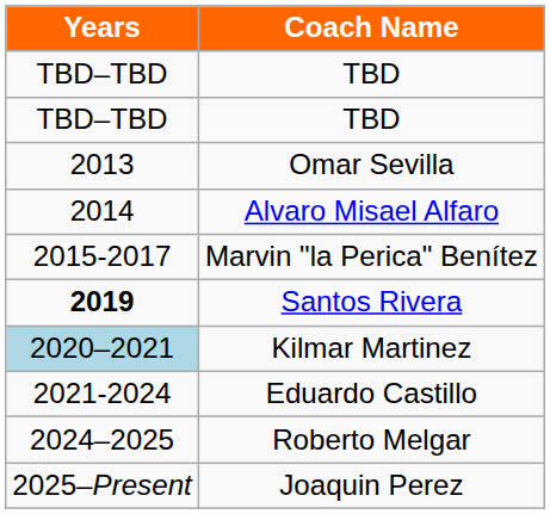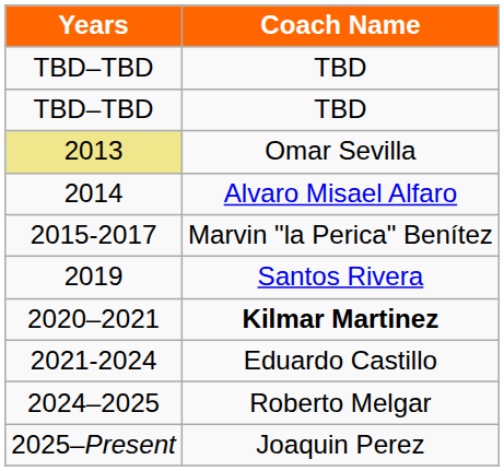row 4 | Years: no background -> khaki background
row 7 | Years: bold -> normal
row 8 | Years: lightblue background -> no background
row 8 | Coach Name: normal -> bold
